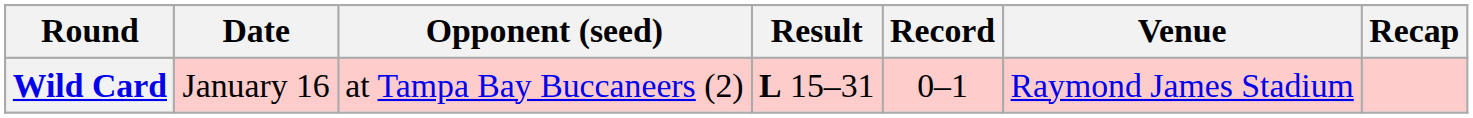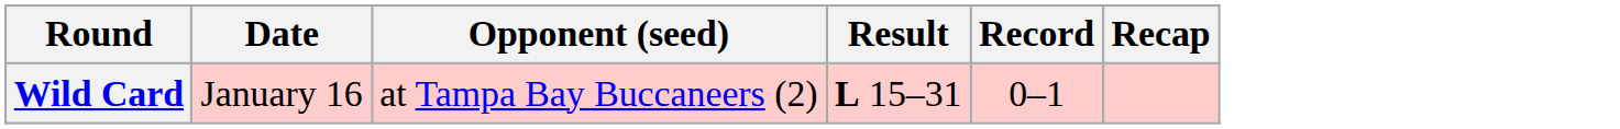- column: Venue | Raymond James Stadium
